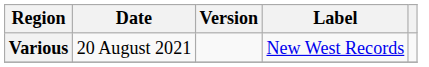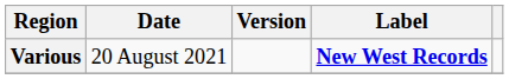Various | Label: normal -> bold
